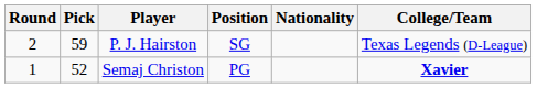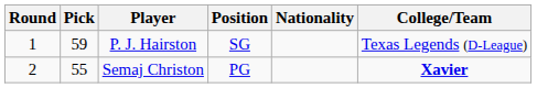P. J. Hairston | Round: 2 -> 1
Semaj Christon | Round: 1 -> 2
Semaj Christon | Pick: 52 -> 55
